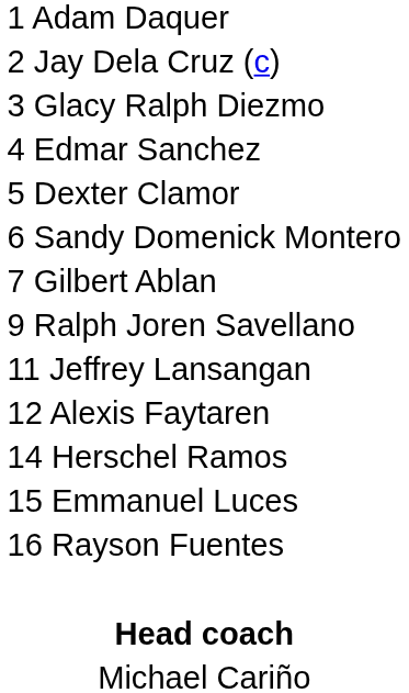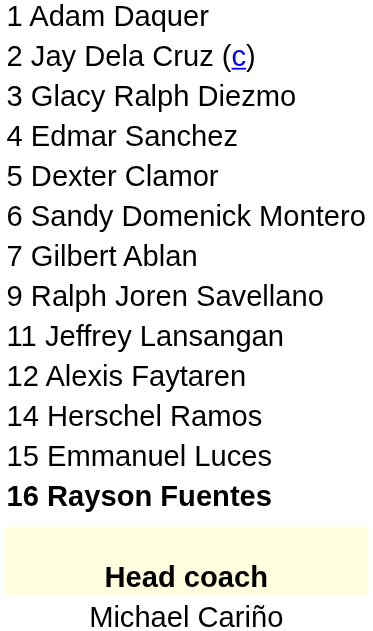row 13 | column 1: normal -> bold
row 14 | column 1: no background -> lightyellow background
